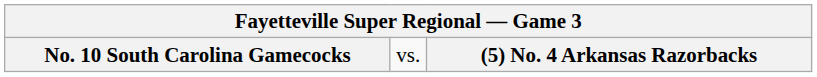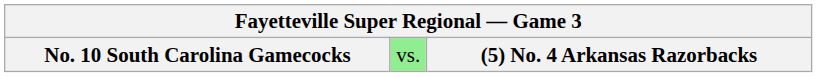No. 10 South Carolina Gamecocks | column 2: no background -> lightgreen background
